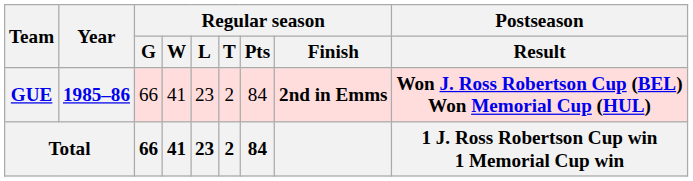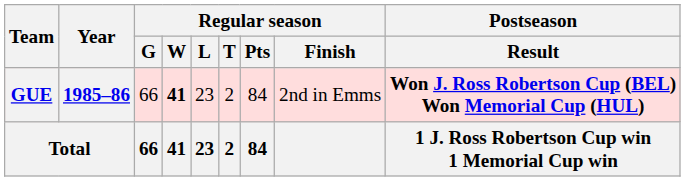GUE | Regular season / W: normal -> bold
GUE | Regular season / Finish: bold -> normal
